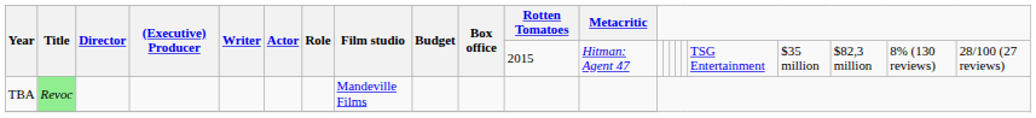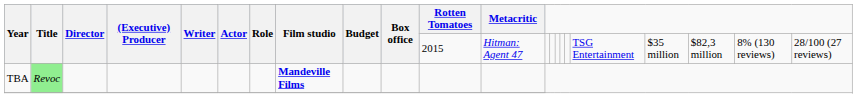TBA | Film studio: normal -> bold
